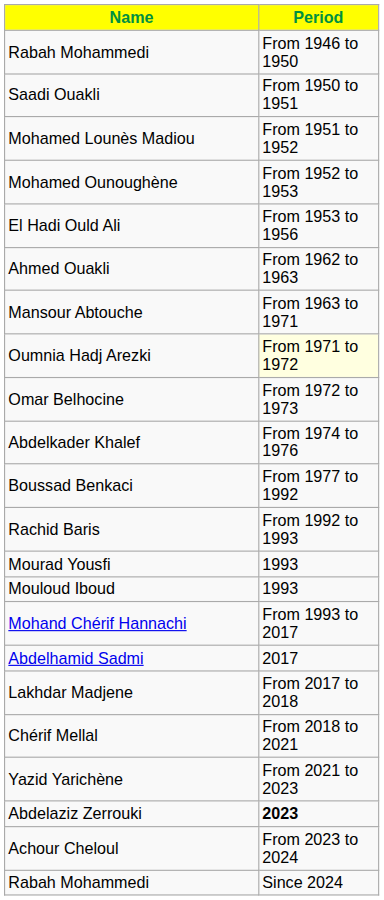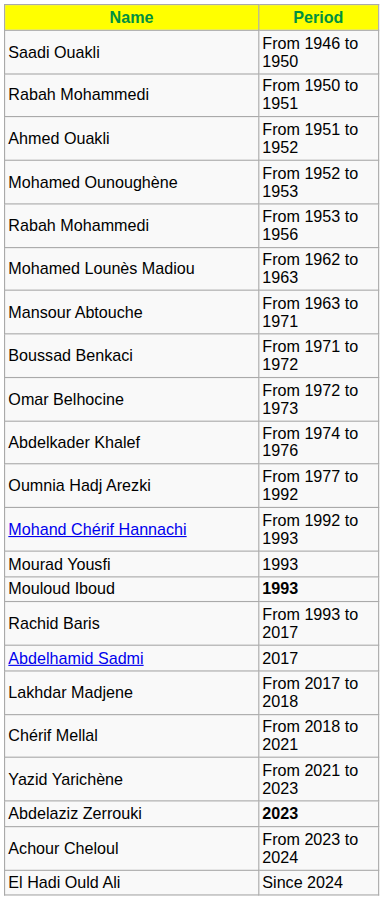row 2 | Name: Rabah Mohammedi -> Saadi Ouakli
row 3 | Name: Saadi Ouakli -> Rabah Mohammedi
row 4 | Name: Mohamed Lounès Madiou -> Ahmed Ouakli
row 6 | Name: El Hadi Ould Ali -> Rabah Mohammedi
row 7 | Name: Ahmed Ouakli -> Mohamed Lounès Madiou
row 9 | Name: Oumnia Hadj Arezki -> Boussad Benkaci
row 9 | Period: lightyellow background -> no background
row 12 | Name: Boussad Benkaci -> Oumnia Hadj Arezki
row 13 | Name: Rachid Baris -> Mohand Chérif Hannachi
row 15 | Period: normal -> bold
row 16 | Name: Mohand Chérif Hannachi -> Rachid Baris
row 23 | Name: Rabah Mohammedi -> El Hadi Ould Ali
